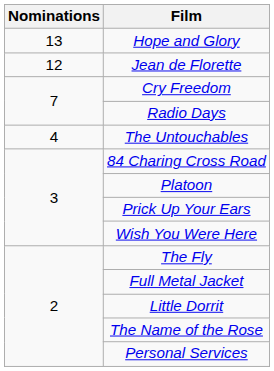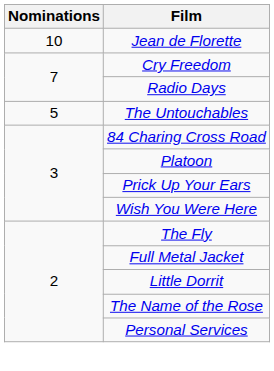- row: 13 | Hope and Glory
Jean de Florette | Nominations: 12 -> 10
The Untouchables | Nominations: 4 -> 5
